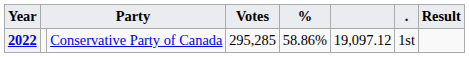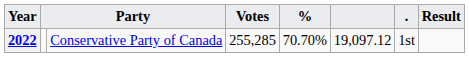2022 | Votes: 295,285 -> 255,285
2022 | %: 58.86% -> 70.70%
